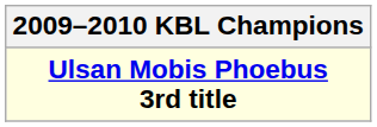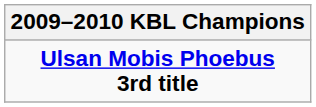row 2 | column 1: lightyellow background -> no background
